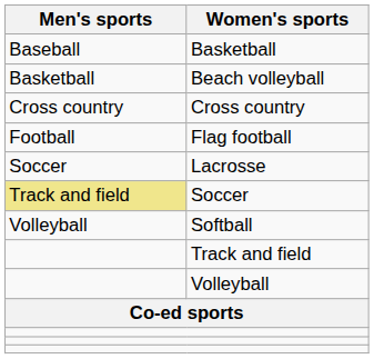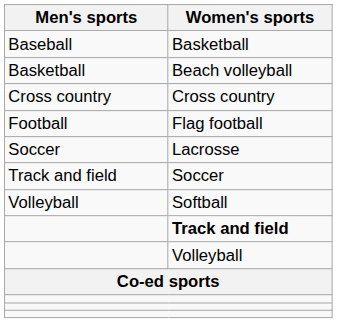row 7 | Men's sports: khaki background -> no background
row 9 | Women's sports: normal -> bold
